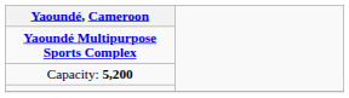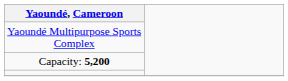row 2 | Yaoundé, Cameroon: bold -> normal
